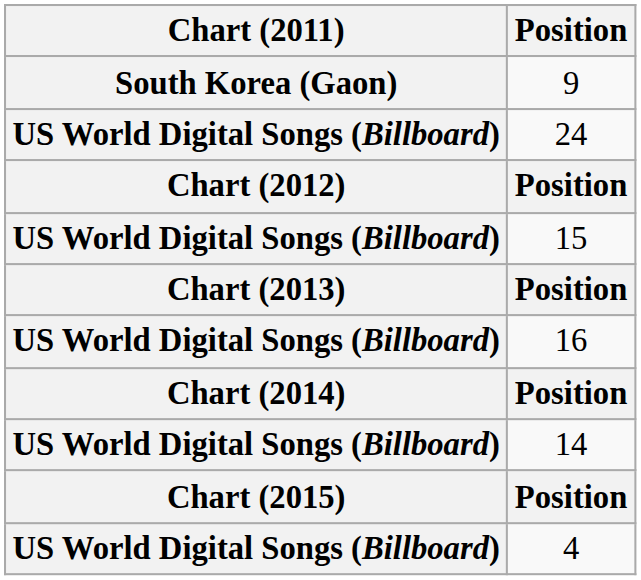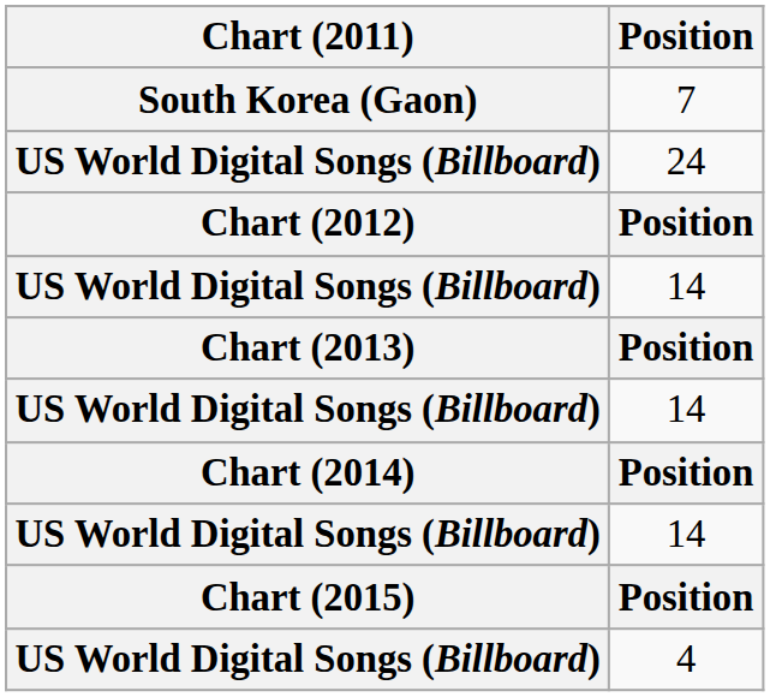row 2 | Position: 9 -> 7
row 5 | Position: 15 -> 14
row 7 | Position: 16 -> 14
